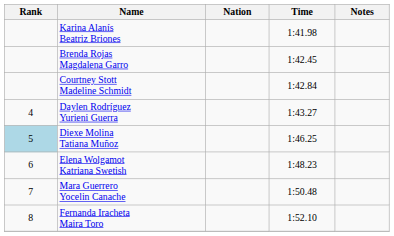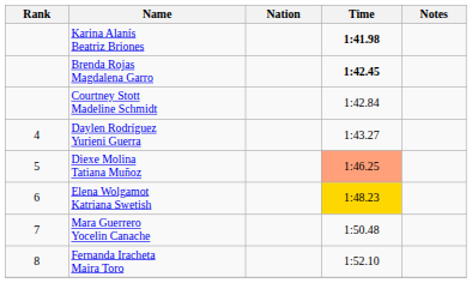Karina Alanís Beatriz Briones | Time: normal -> bold
Brenda Rojas Magdalena Garro | Time: normal -> bold
Diexe Molina Tatiana Muñoz | Rank: lightblue background -> no background
Diexe Molina Tatiana Muñoz | Time: no background -> lightsalmon background
Elena Wolgamot Katriana Swetish | Time: no background -> gold background
